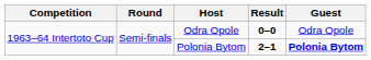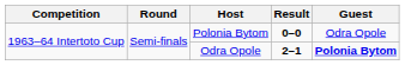row 2 | Host: Odra Opole -> Polonia Bytom
row 3 | Host: Polonia Bytom -> Odra Opole
